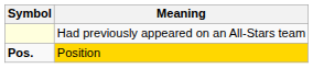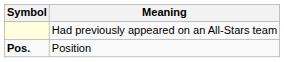Pos. | Meaning: gold background -> no background
